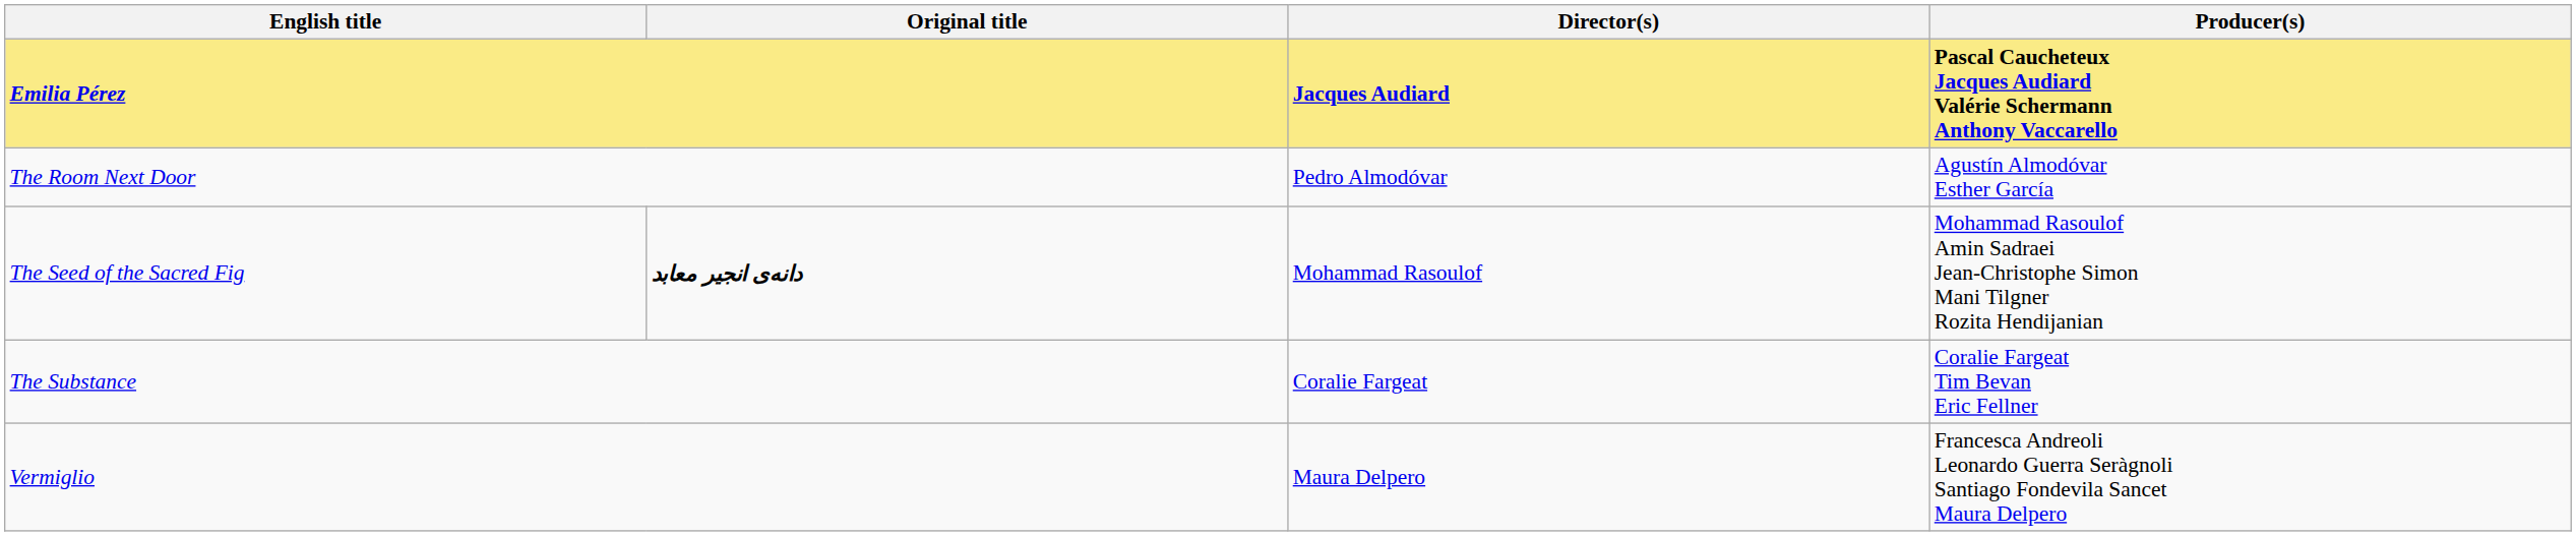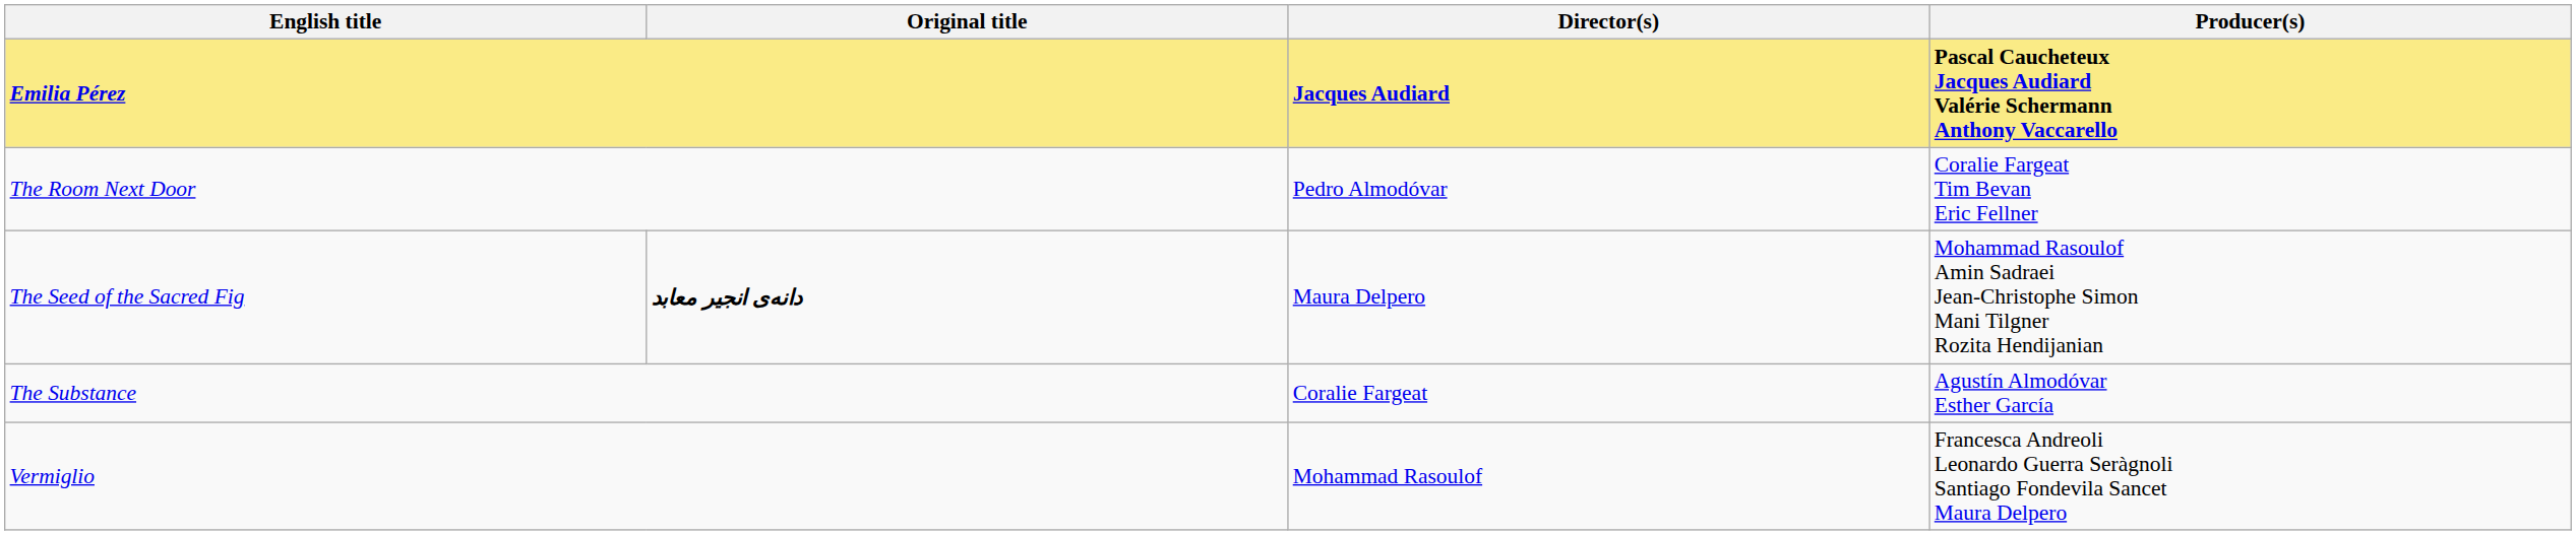The Room Next Door | Producer(s): Agustín Almodóvar Esther García -> Coralie Fargeat Tim Bevan Eric Fellner
The Seed of the Sacred Fig | Director(s): Mohammad Rasoulof -> Maura Delpero
The Substance | Producer(s): Coralie Fargeat Tim Bevan Eric Fellner -> Agustín Almodóvar Esther García
Vermiglio | Director(s): Maura Delpero -> Mohammad Rasoulof
